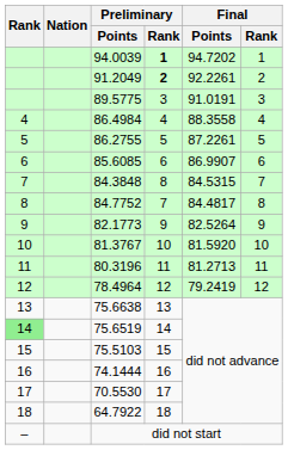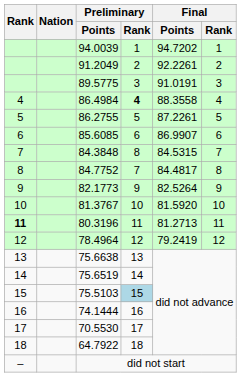94.0039 | Preliminary / Rank: bold -> normal
91.2049 | Preliminary / Rank: bold -> normal
86.4984 | Preliminary / Rank: normal -> bold
80.3196 | Rank: normal -> bold
75.6519 | Rank: lightgreen background -> no background
75.5103 | Preliminary / Rank: no background -> lightblue background
